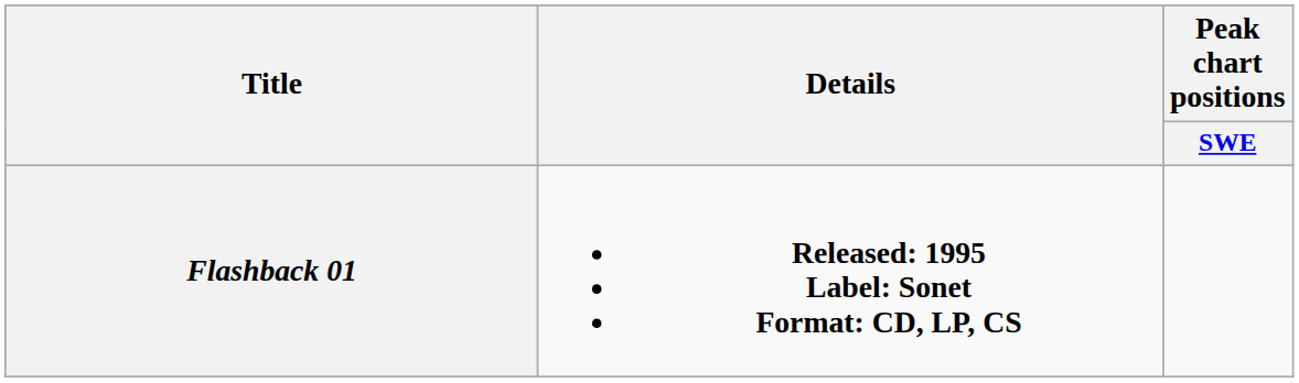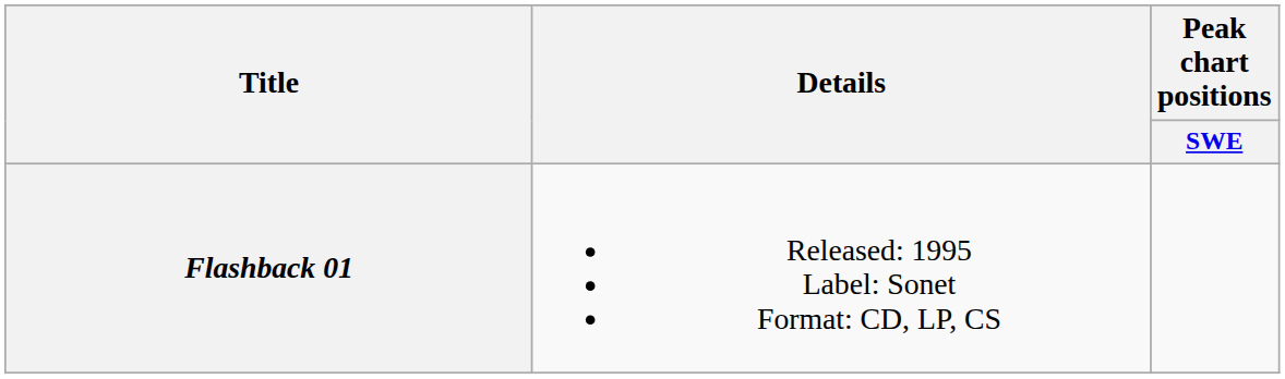Flashback 01 | Details: bold -> normal
